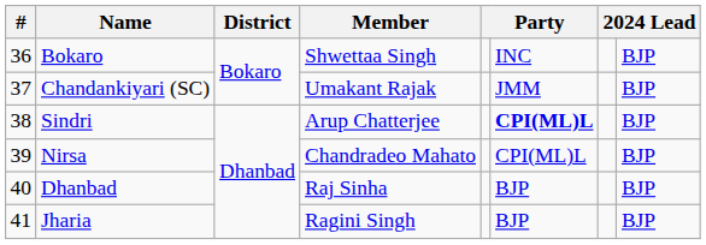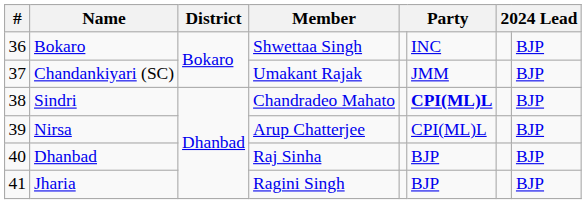Sindri | Member: Arup Chatterjee -> Chandradeo Mahato
Nirsa | Member: Chandradeo Mahato -> Arup Chatterjee
